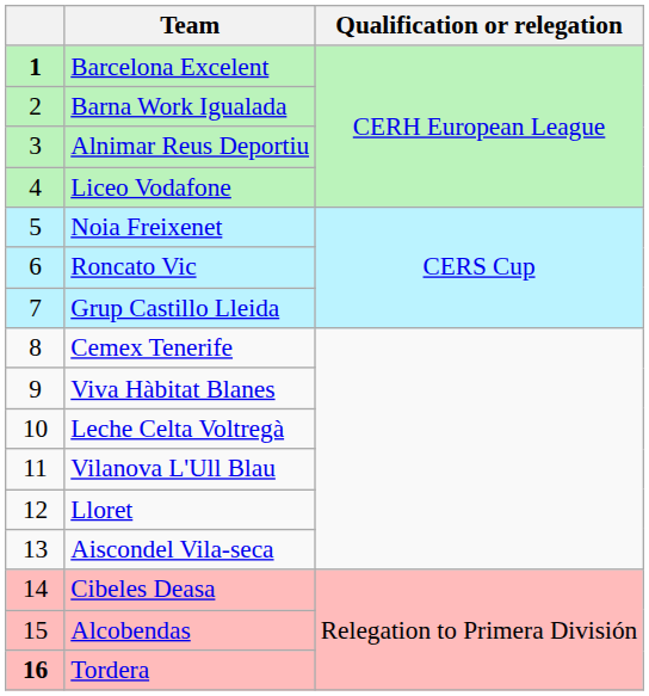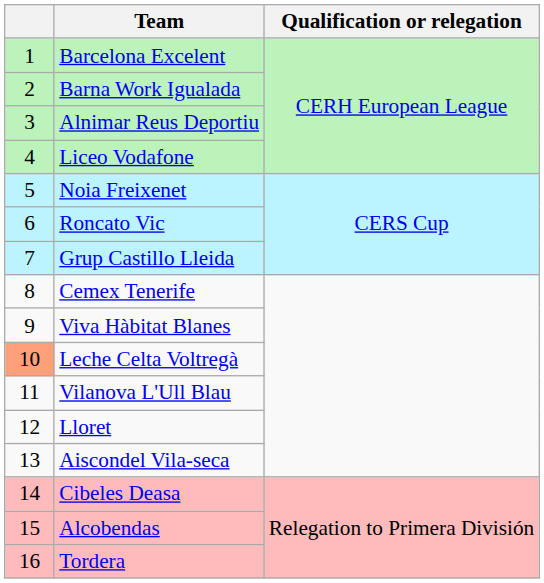Barcelona Excelent | column 1: bold -> normal
Leche Celta Voltregà | column 1: no background -> lightsalmon background
Tordera | column 1: bold -> normal
